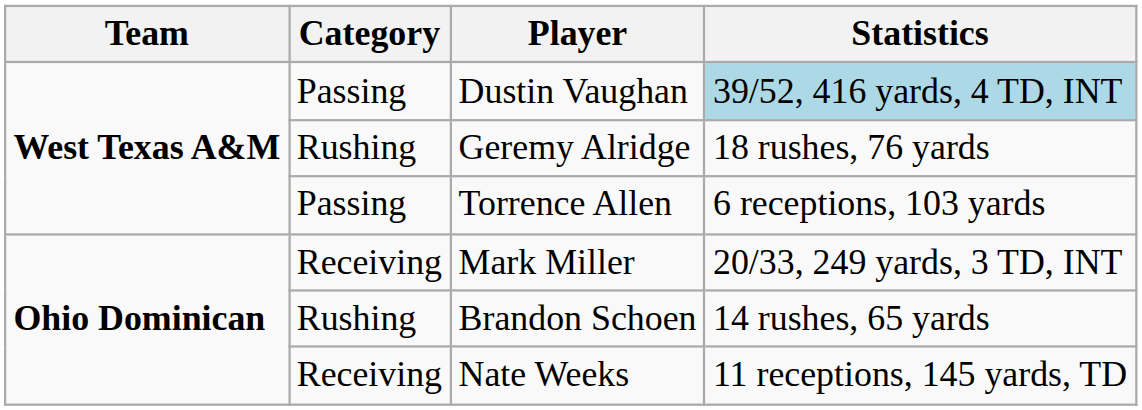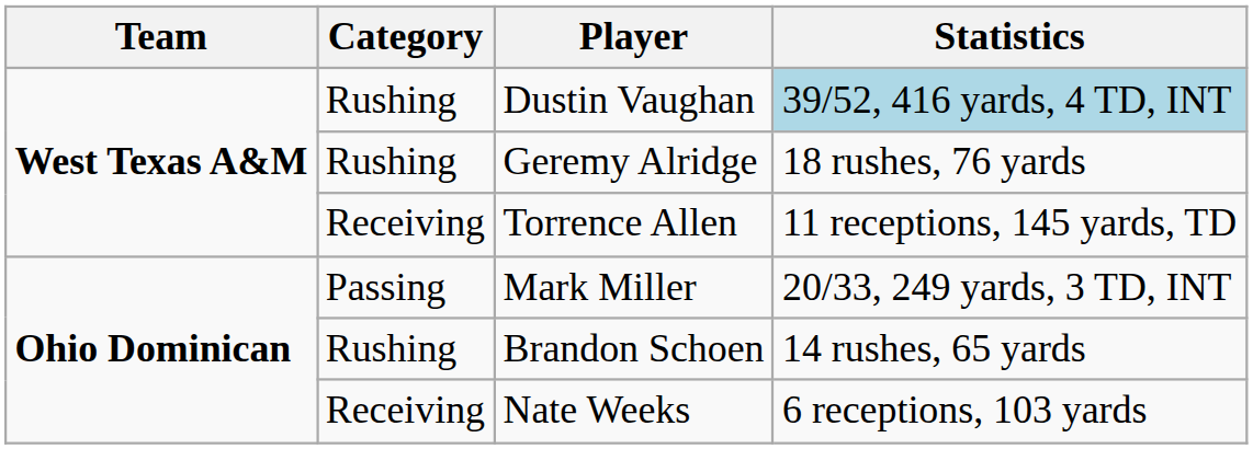Dustin Vaughan | Category: Passing -> Rushing
Torrence Allen | Category: Passing -> Receiving
Torrence Allen | Statistics: 6 receptions, 103 yards -> 11 receptions, 145 yards, TD
Mark Miller | Category: Receiving -> Passing
Nate Weeks | Statistics: 11 receptions, 145 yards, TD -> 6 receptions, 103 yards
